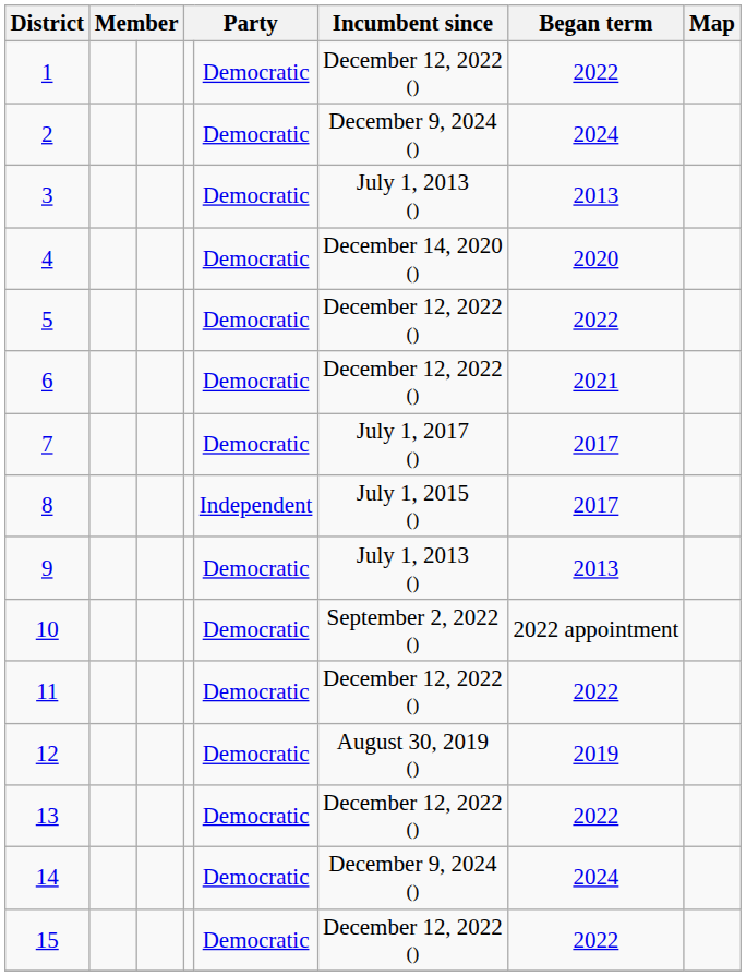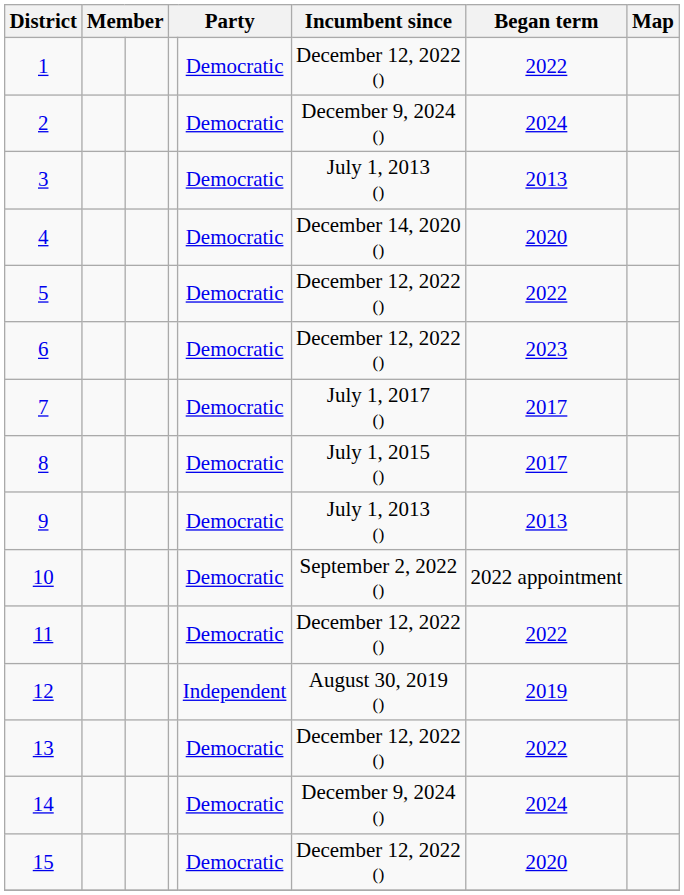6 | Began term: 2021 -> 2023
8 | column 5: Independent -> Democratic
12 | column 5: Democratic -> Independent
15 | Began term: 2022 -> 2020
